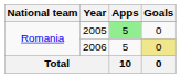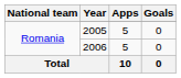2005 | Apps: lightgreen background -> no background
2006 | Goals: khaki background -> no background
